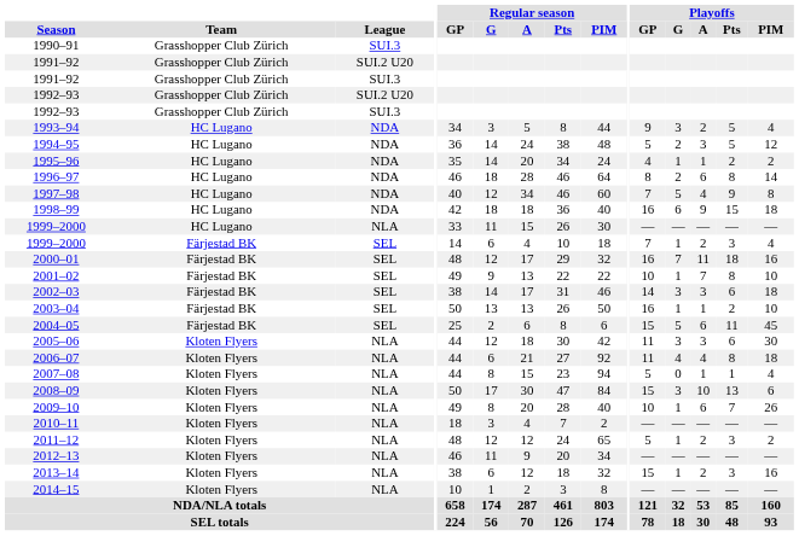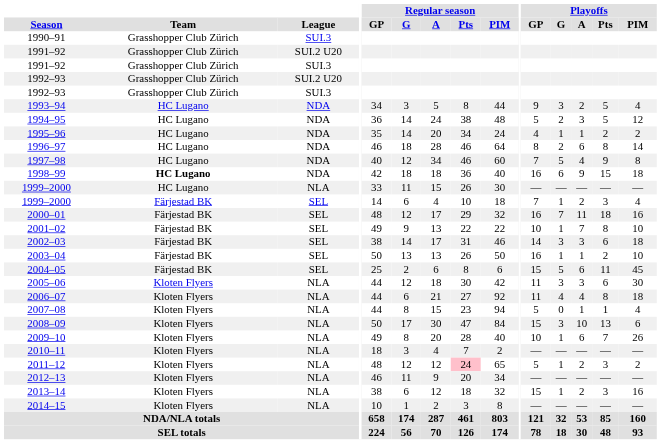1998–99 | Team: normal -> bold
2011–12 | Regular season / Pts: no background -> pink background
